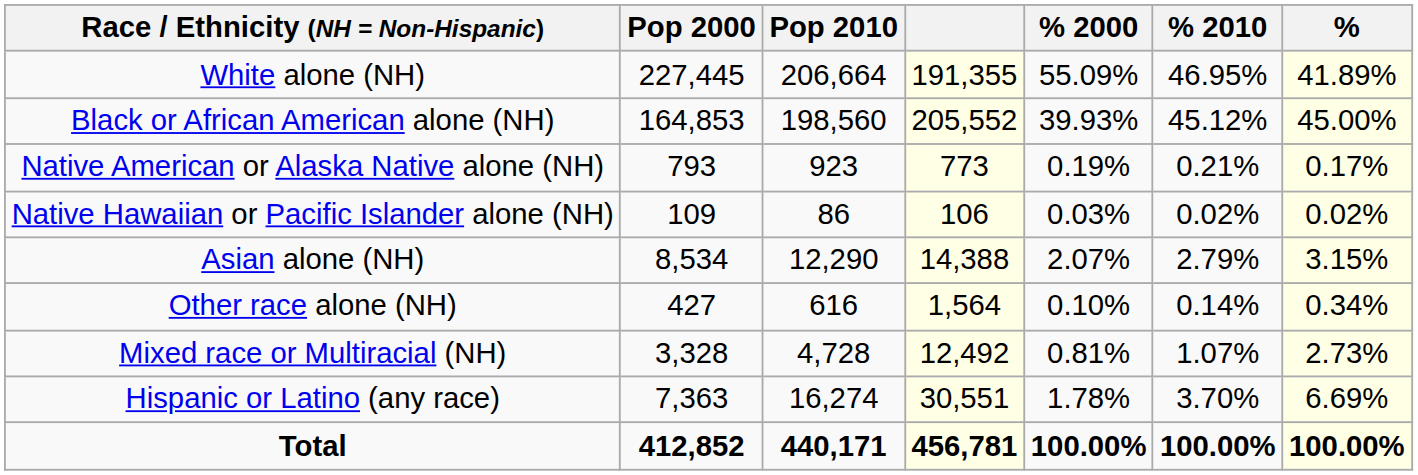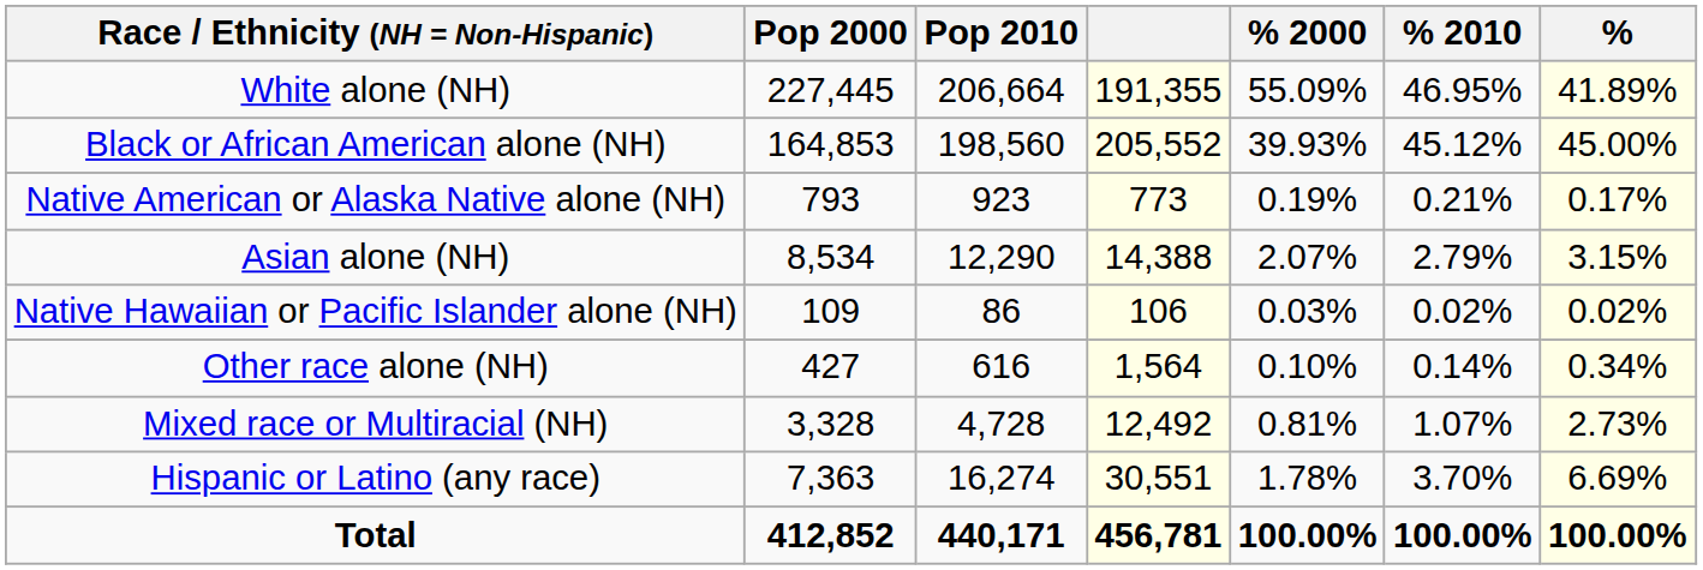rows swapped: Asian alone (NH) <-> Native Hawaiian or Pacific Islander alone (NH)
